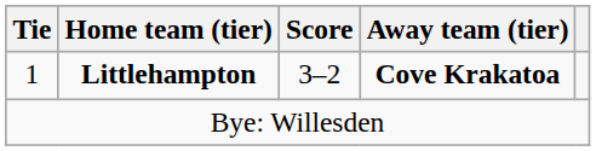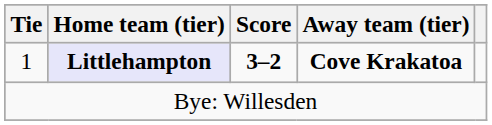1 | Home team (tier): no background -> lavender background
1 | Score: normal -> bold
